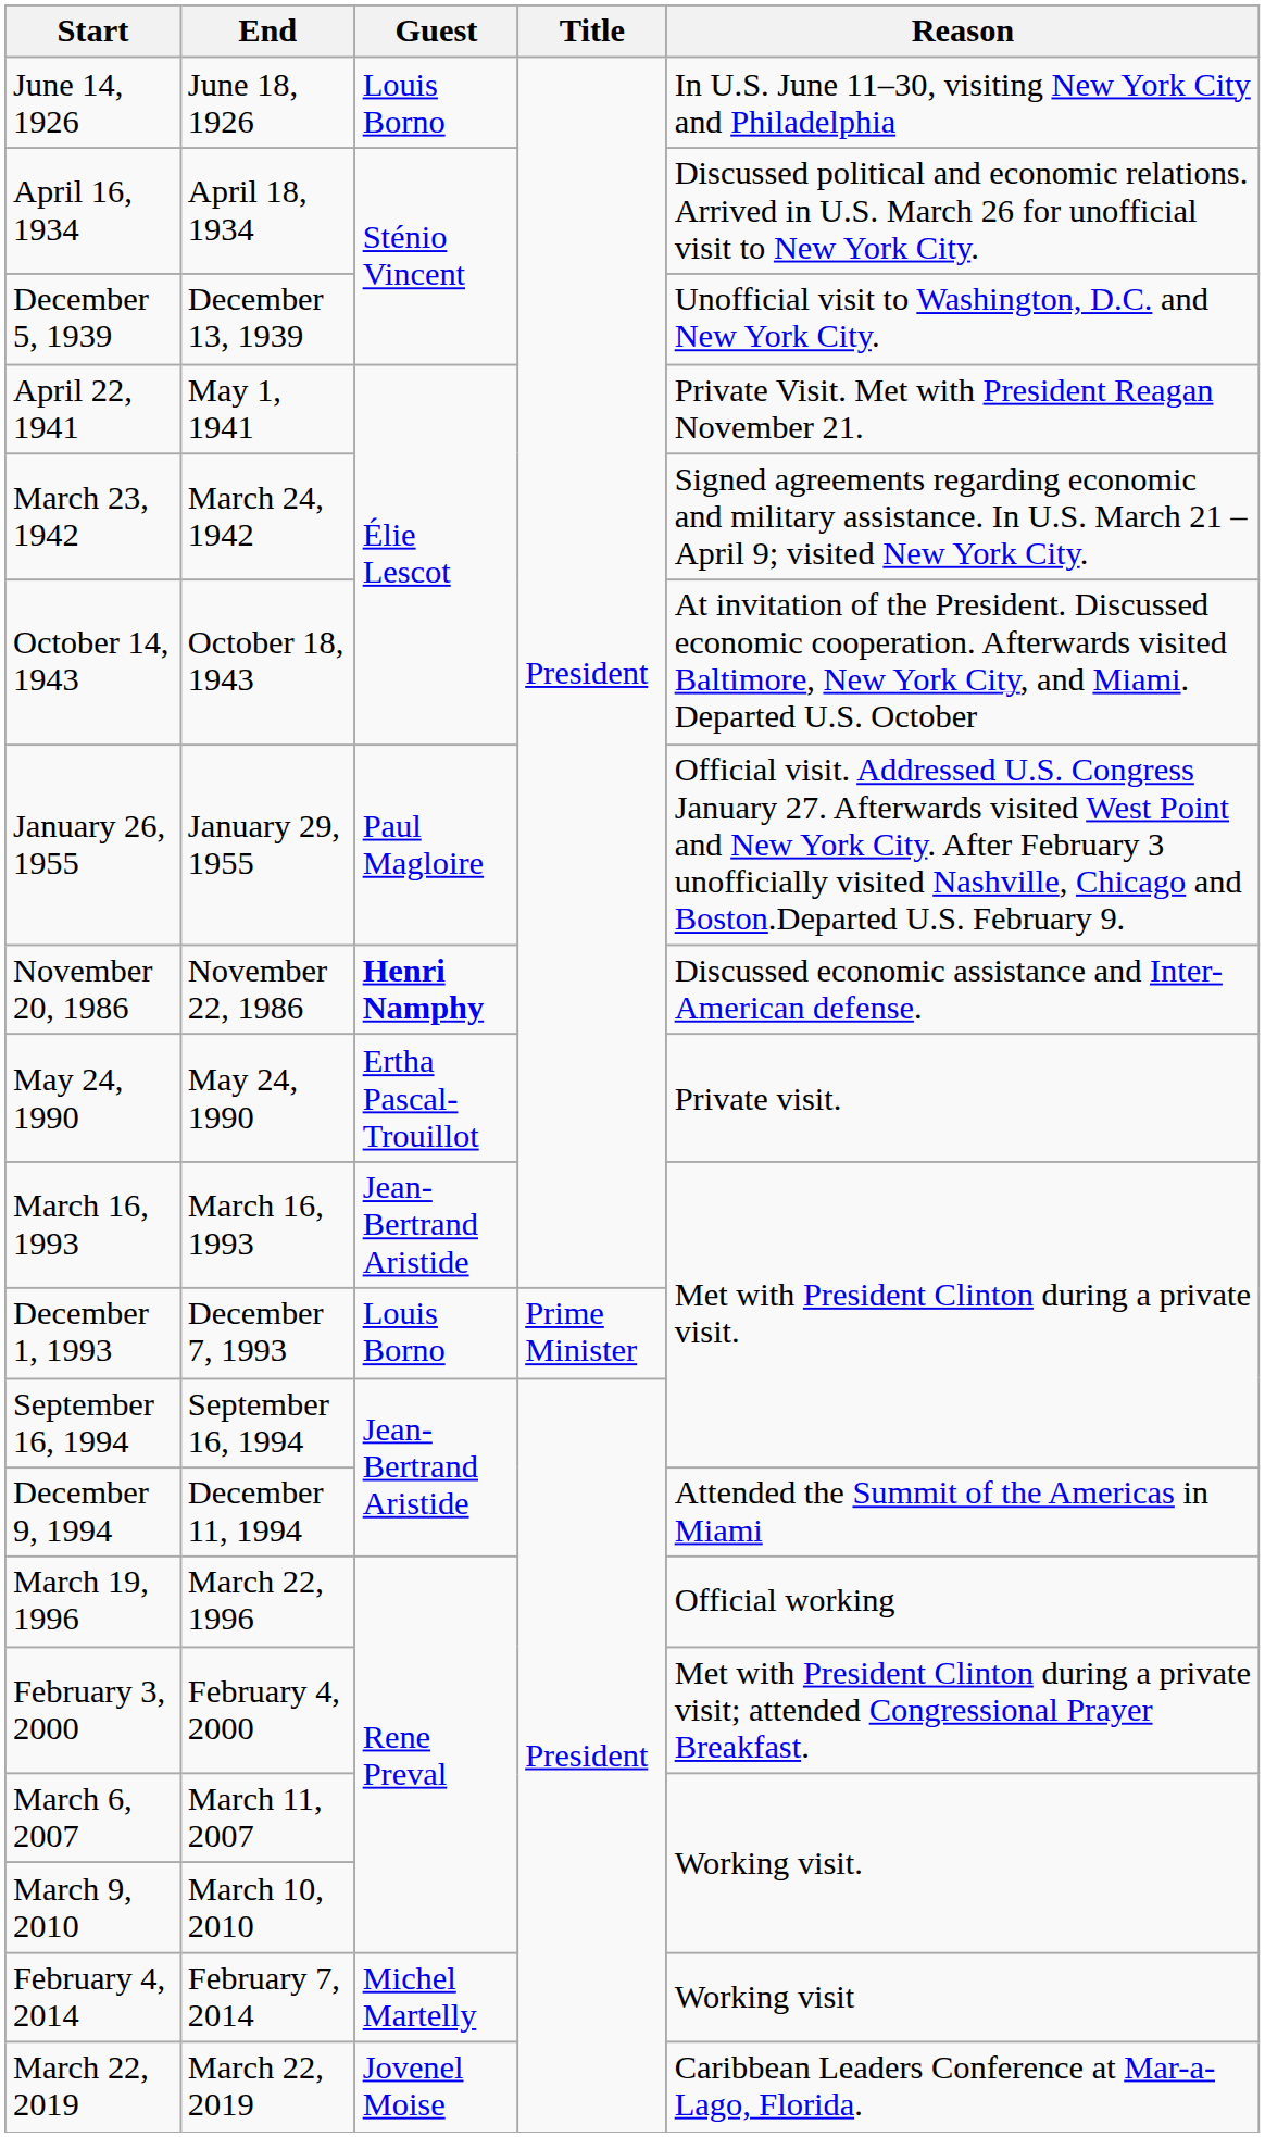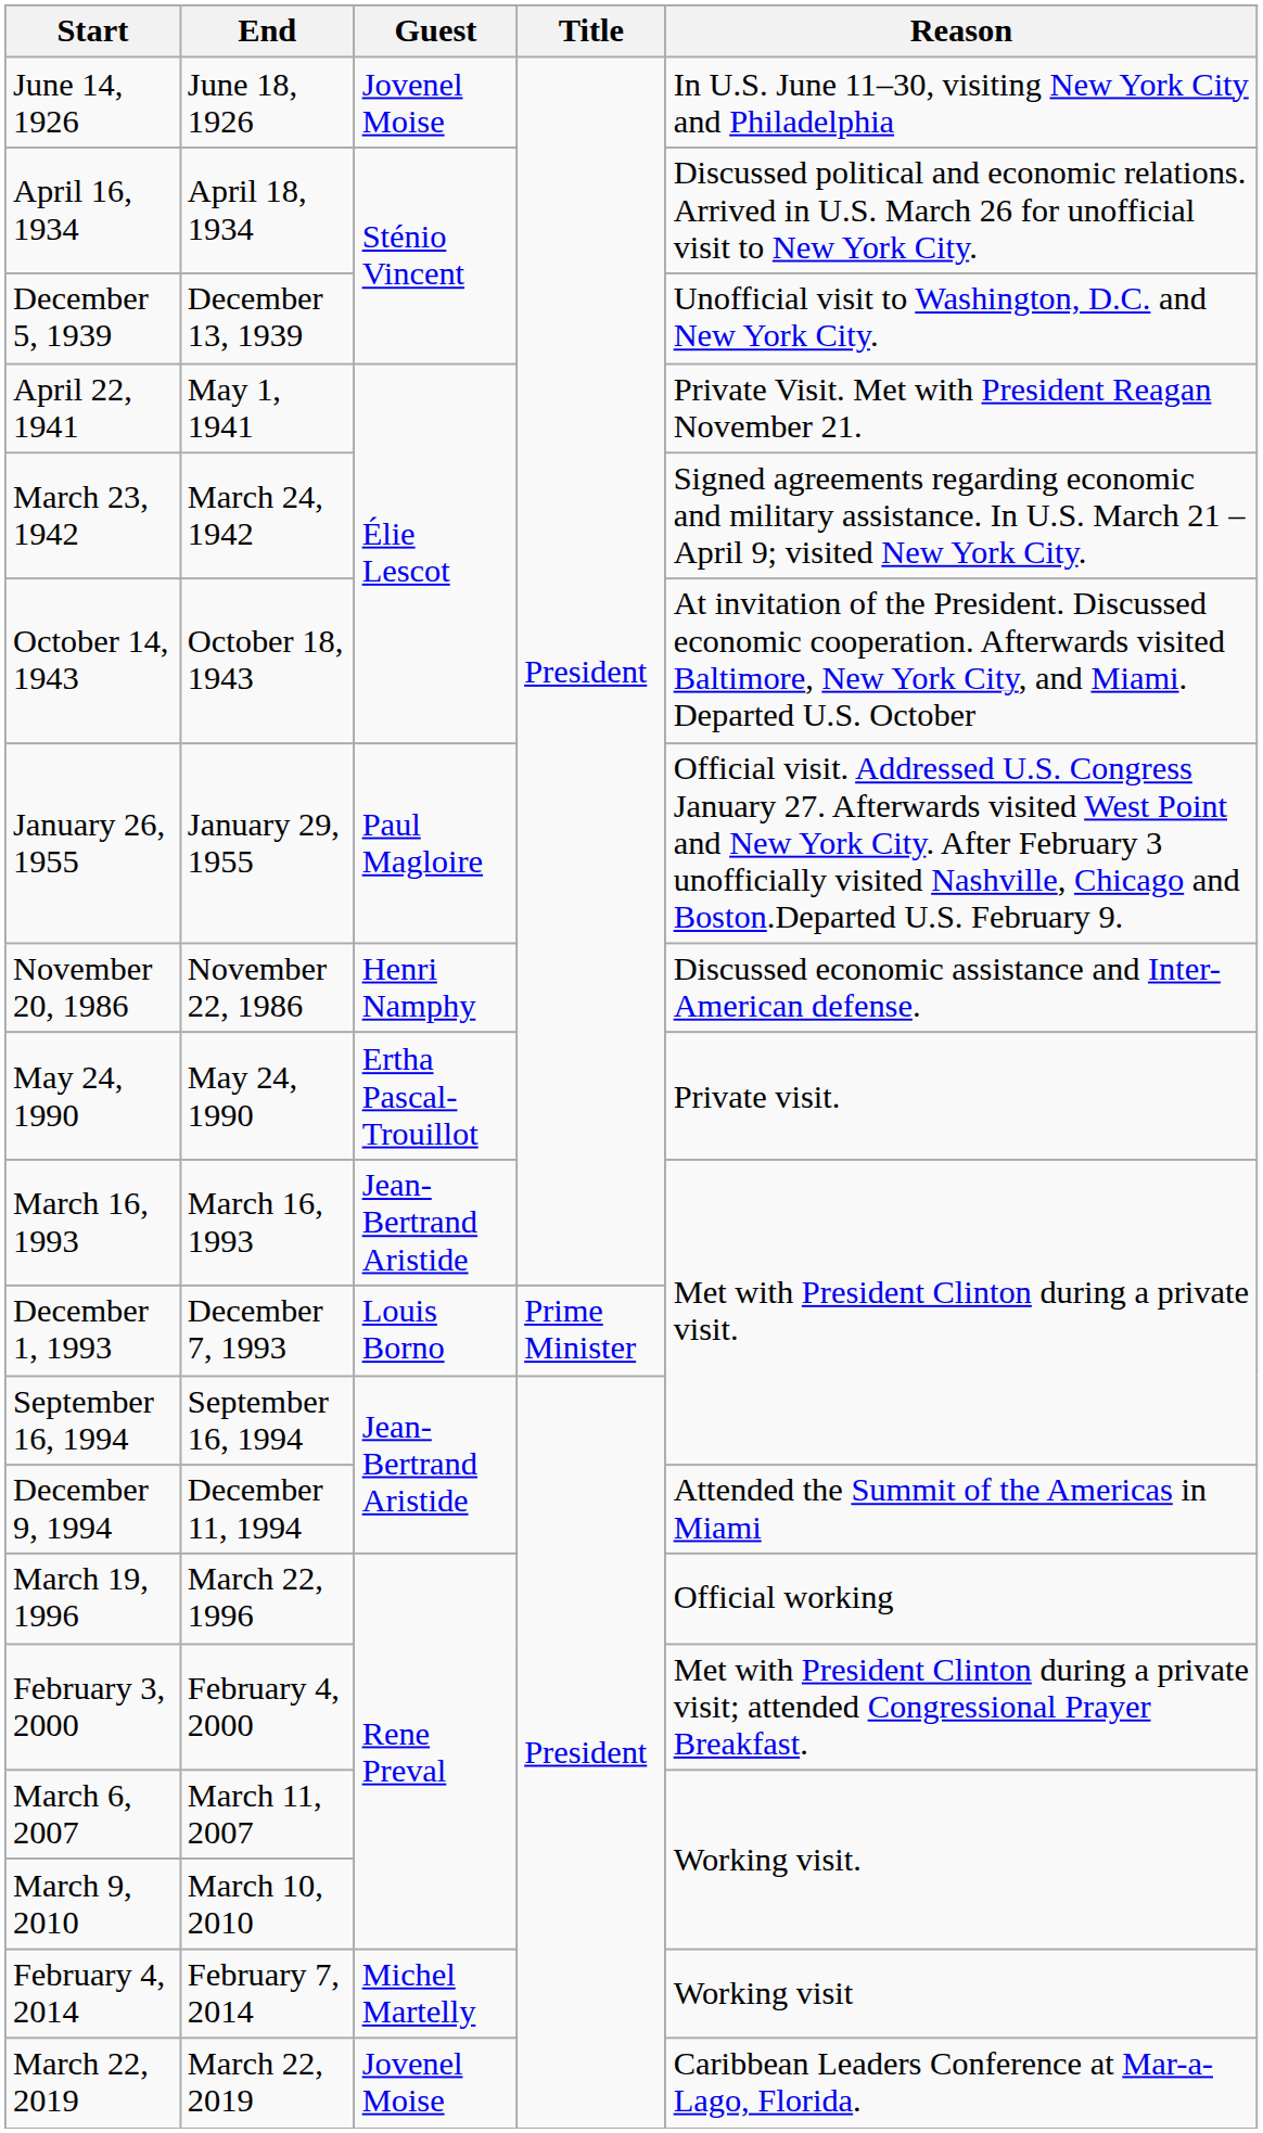June 14, 1926 | Guest: Louis Borno -> Jovenel Moise
November 20, 1986 | Guest: bold -> normal
